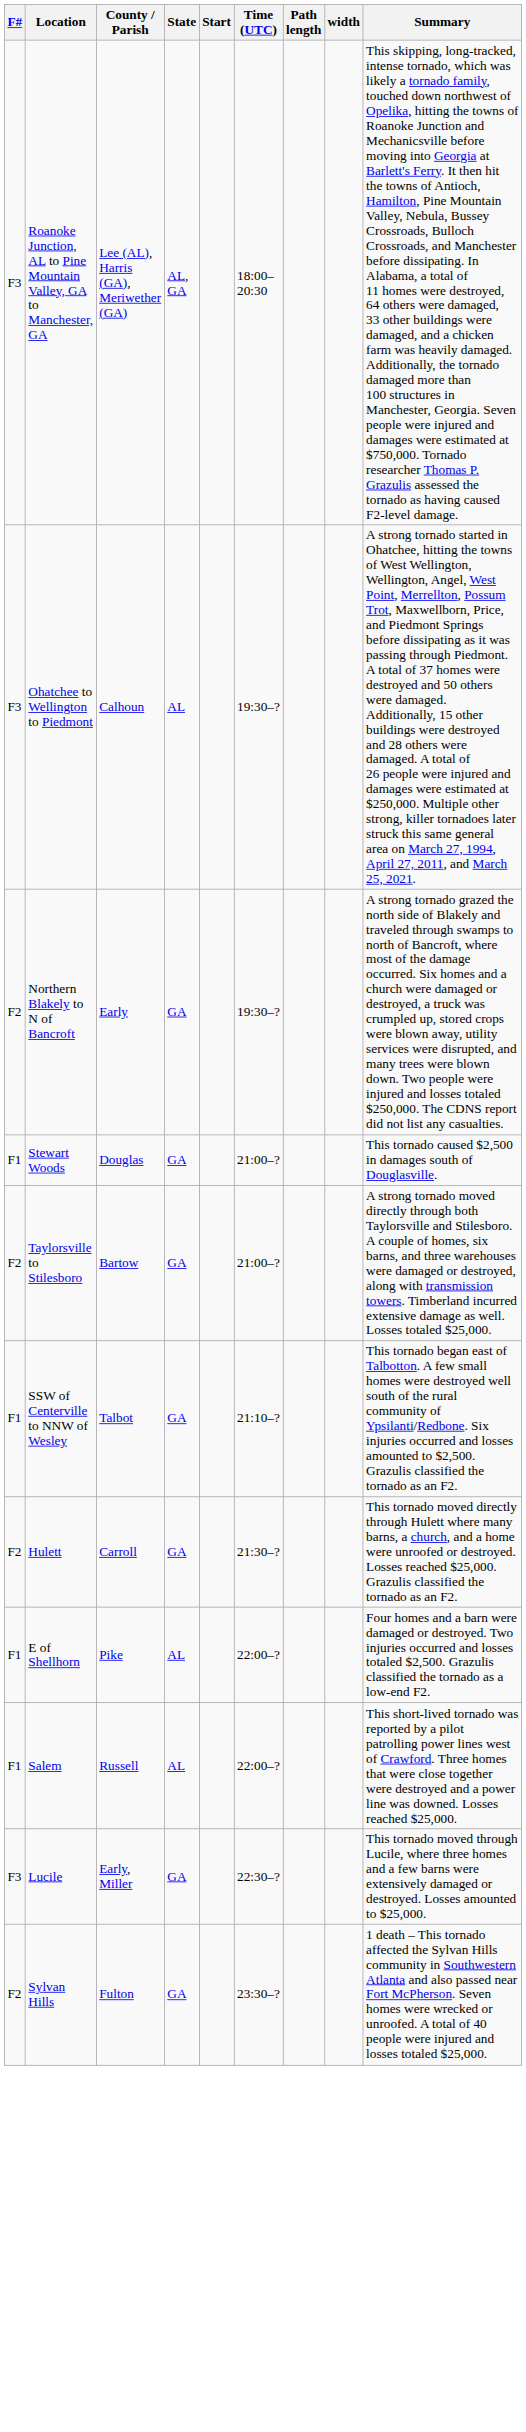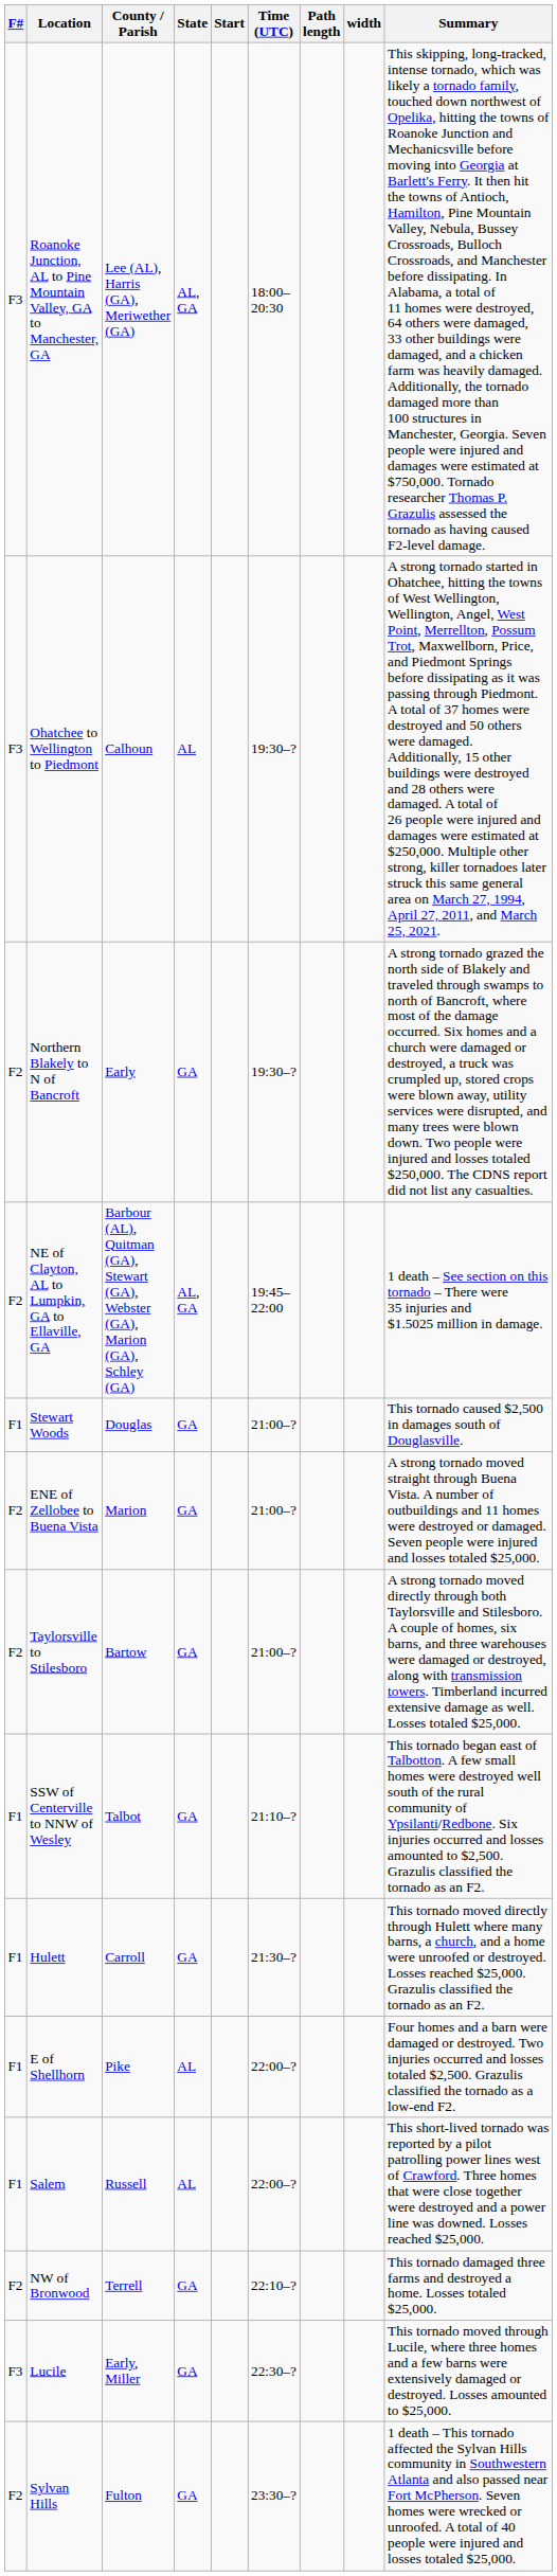+ row: F2 | NE of Clayton, AL to Lumpkin, GA to Ellaville, GA | Barbour (AL), Quitman (GA), Stewart (GA), Webster (GA), Marion (GA), Schley (GA) | AL, GA | 19:45–22:00 | 1 death – See section on this tornado – There were 35 injuries and $1.5025 million in damage.
+ row: F2 | ENE of Zellobee to Buena Vista | Marion | GA | 21:00–? | A strong tornado moved straight through Buena Vista. A number of outbuildings and 11 homes were destroyed or damaged. Seven people were injured and losses totaled $25,000.
Hulett | F#: F2 -> F1
+ row: F2 | NW of Bronwood | Terrell | GA | 22:10–? | This tornado damaged three farms and destroyed a home. Losses totaled $25,000.
